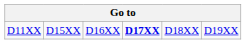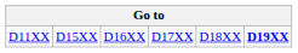D11XX | column 4: bold -> normal
D11XX | column 6: normal -> bold
